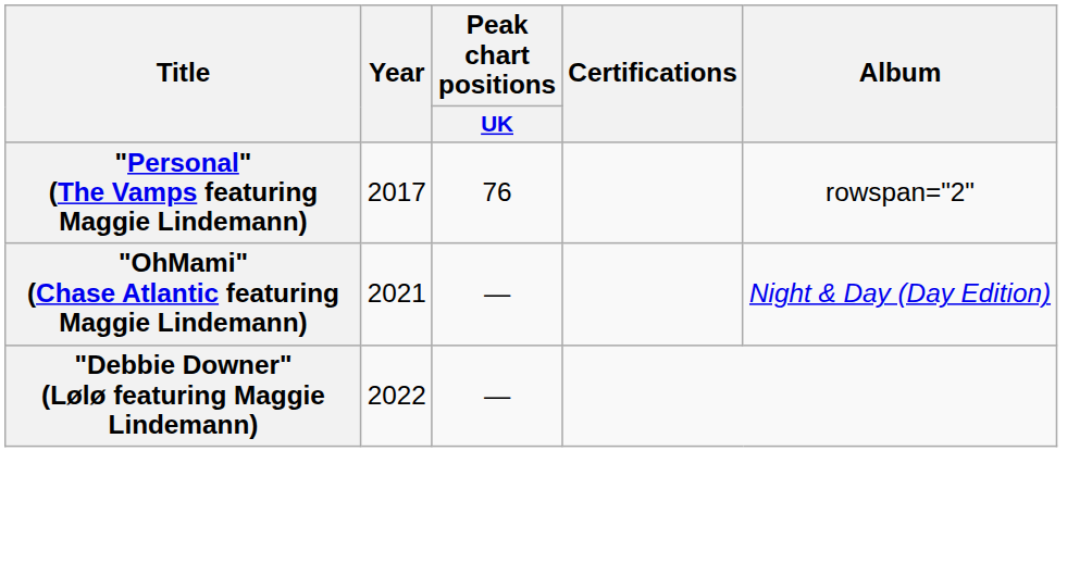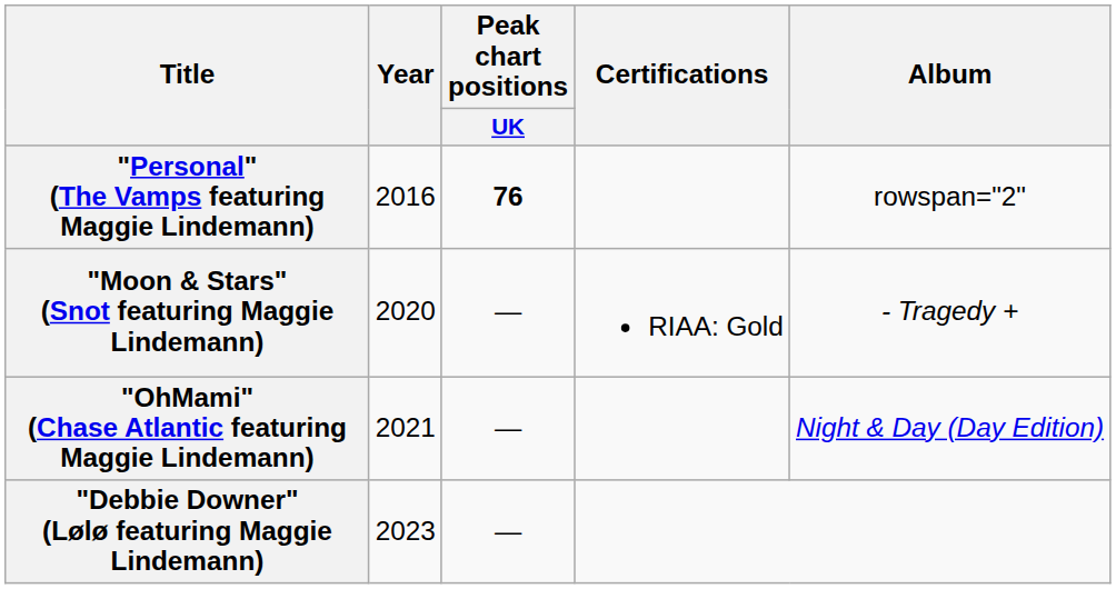"Personal" (The Vamps featuring Maggie Lindemann) | Year: 2017 -> 2016
"Personal" (The Vamps featuring Maggie Lindemann) | Peak chart positions / UK: normal -> bold
+ row: "Moon & Stars" (Snot featuring Maggie Lindemann) | 2020 | — | RIAA: Gold | - Tragedy +
"Debbie Downer" (Lølø featuring Maggie Lindemann) | Year: 2022 -> 2023
